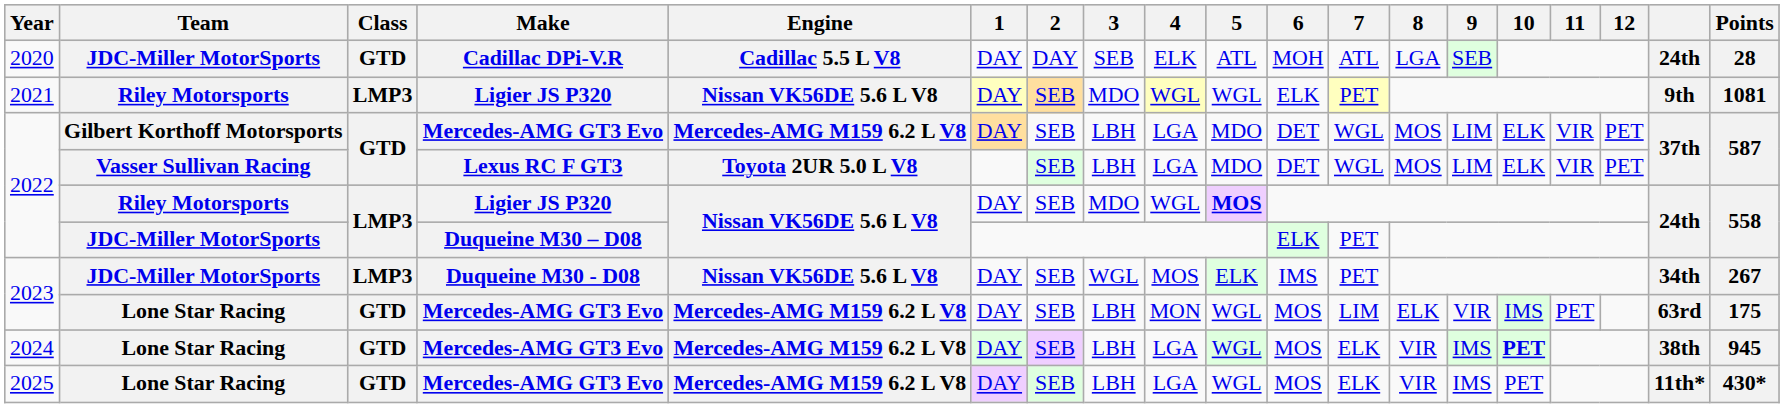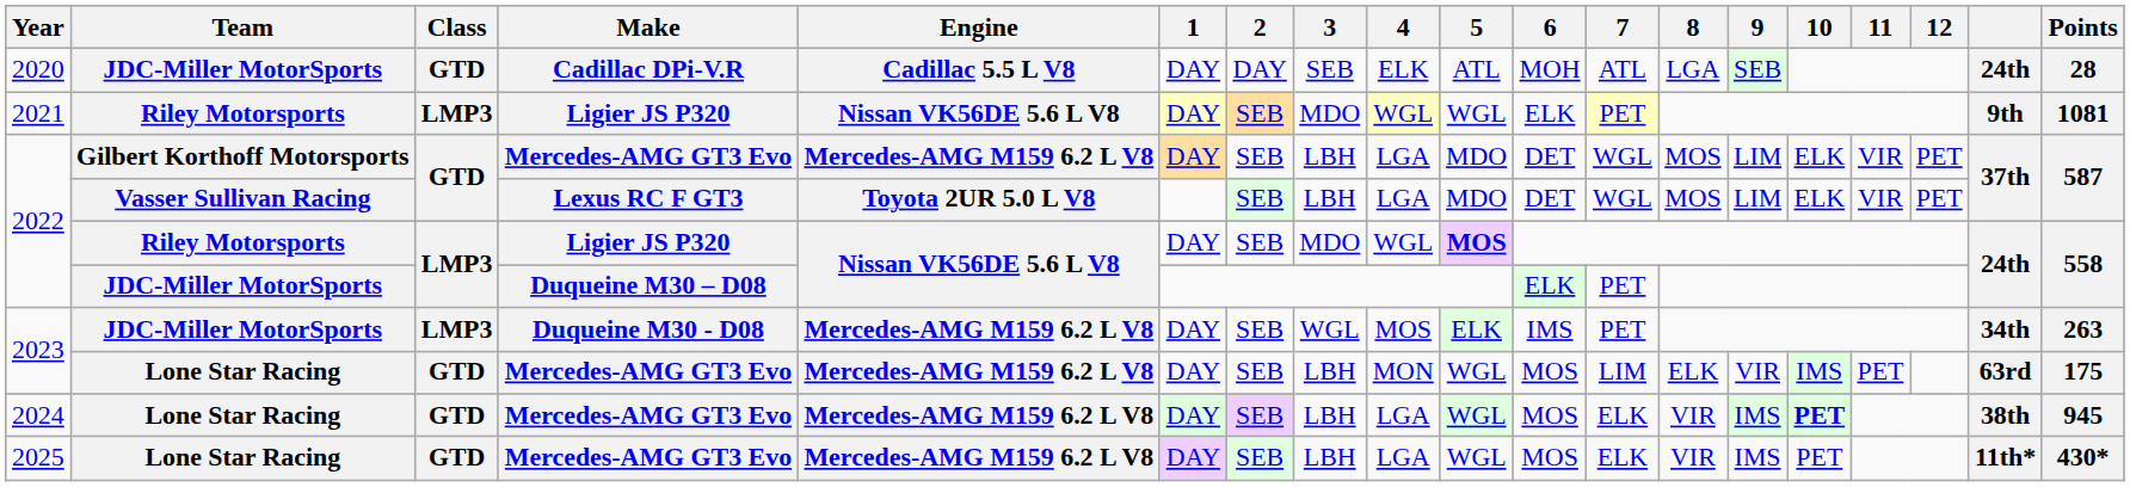2023 / Duqueine M30 - D08 | Engine: Nissan VK56DE 5.6 L V8 -> Mercedes-AMG M159 6.2 L V8
2023 / Duqueine M30 - D08 | Points: 267 -> 263
